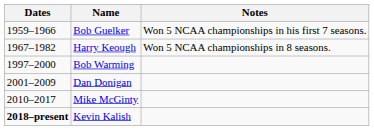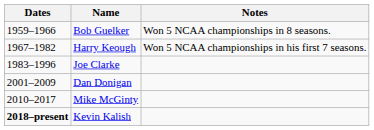Bob Guelker | Notes: Won 5 NCAA championships in his first 7 seasons. -> Won 5 NCAA championships in 8 seasons.
Harry Keough | Notes: Won 5 NCAA championships in 8 seasons. -> Won 5 NCAA championships in his first 7 seasons.
+ row: 1983–1996 | Joe Clarke
- row: 1997–2000 | Bob Warming
